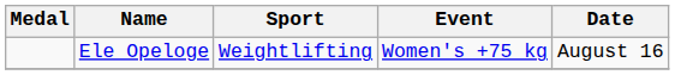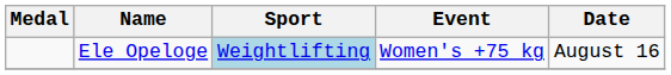Ele Opeloge | Sport: no background -> lightblue background
